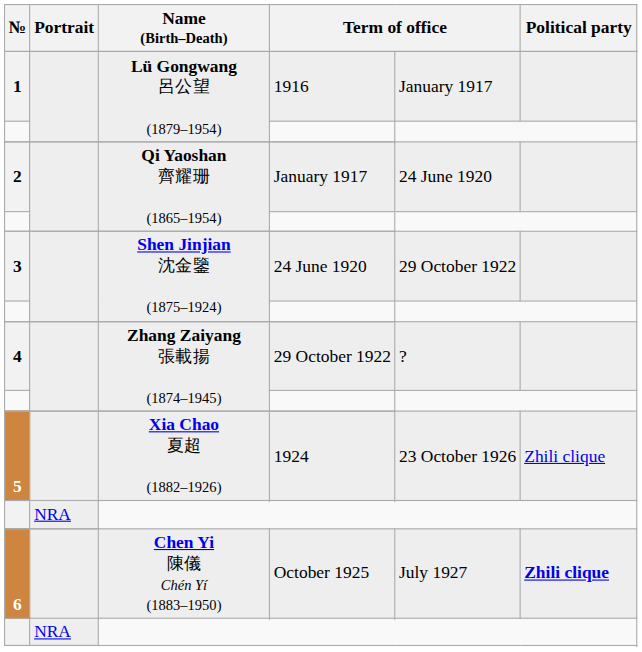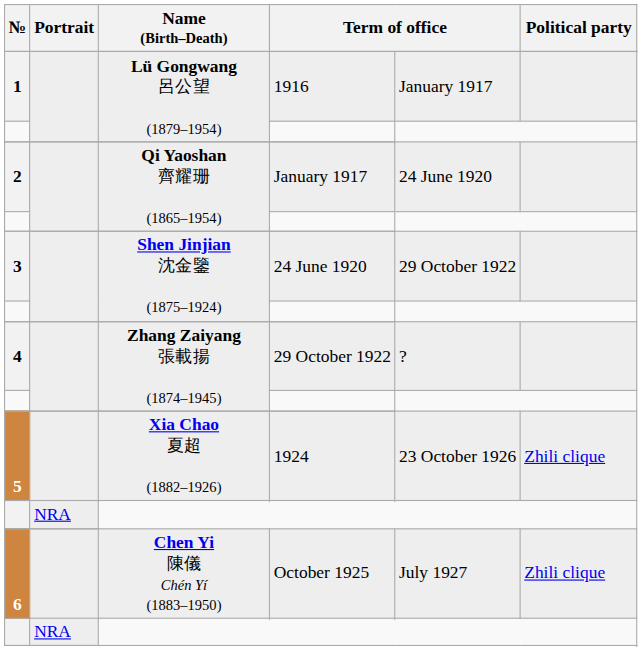6 | Political party: bold -> normal
